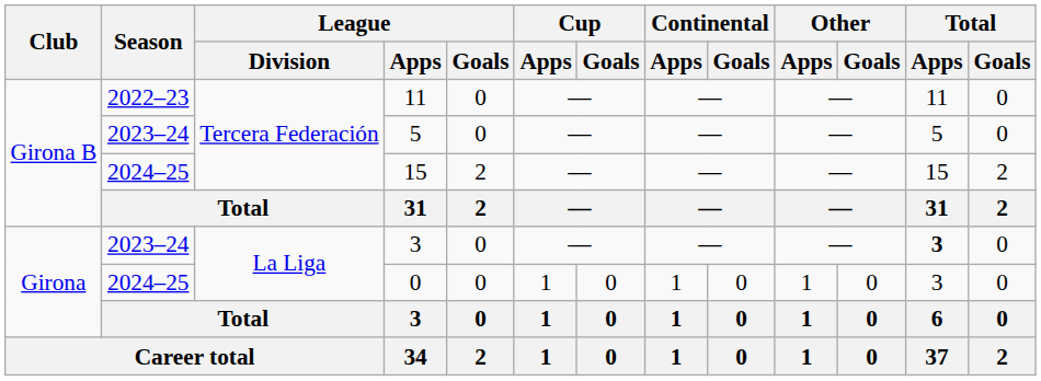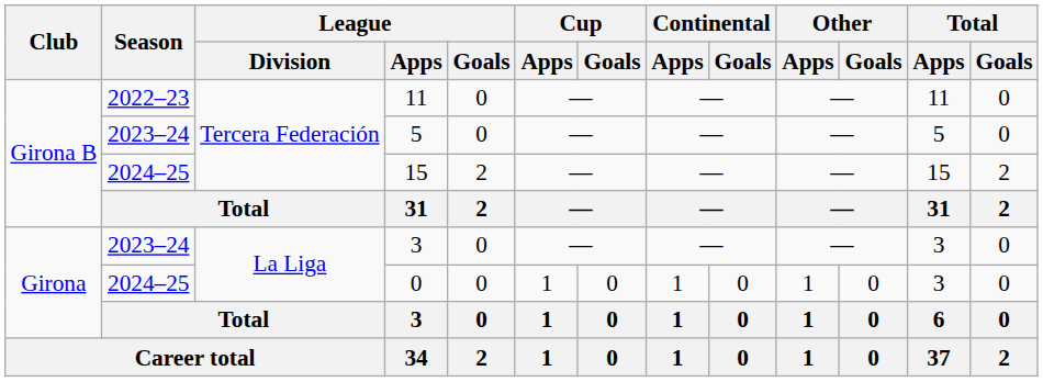2023–24 / 3 | Total / Apps: bold -> normal
